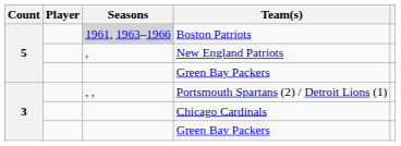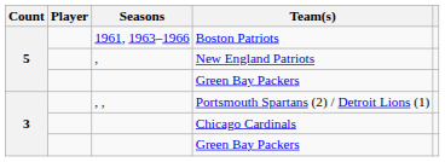Boston Patriots | Seasons: lightgrey background -> no background
